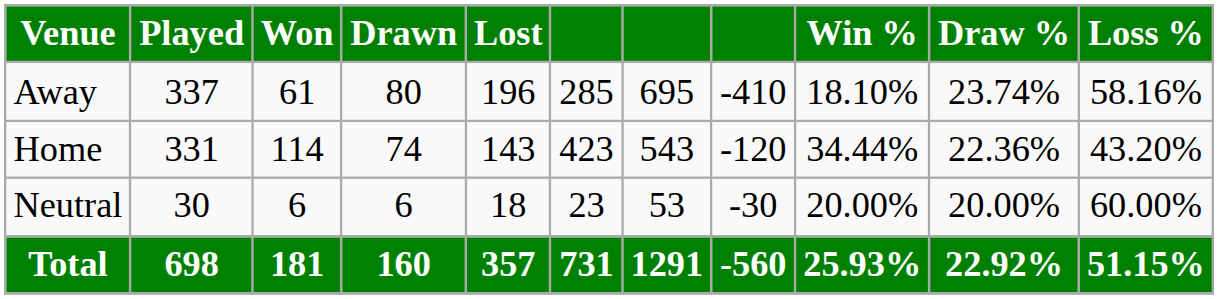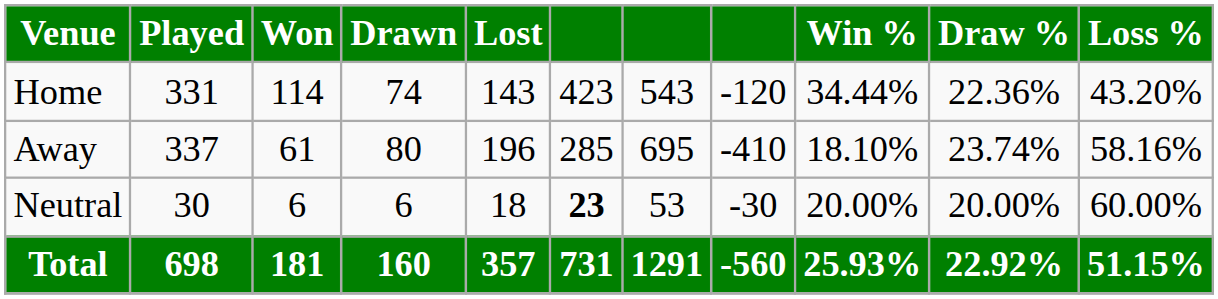rows swapped: Home <-> Away
Neutral | column 6: normal -> bold
